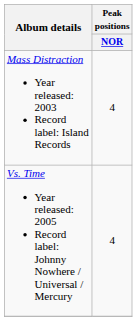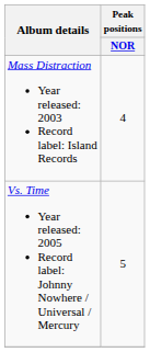row 4 | Peak positions / NOR: 4 -> 5
